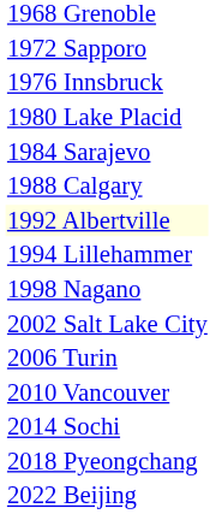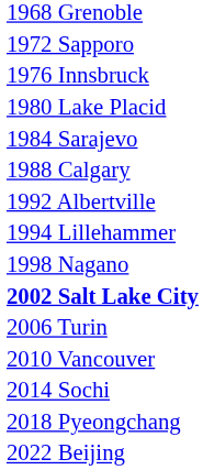1992 Albertville | column 1: lightyellow background -> no background
2002 Salt Lake City | column 1: normal -> bold
